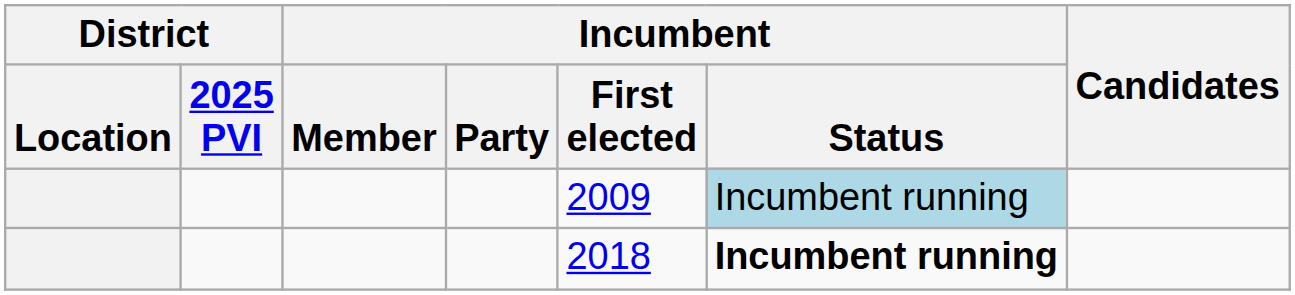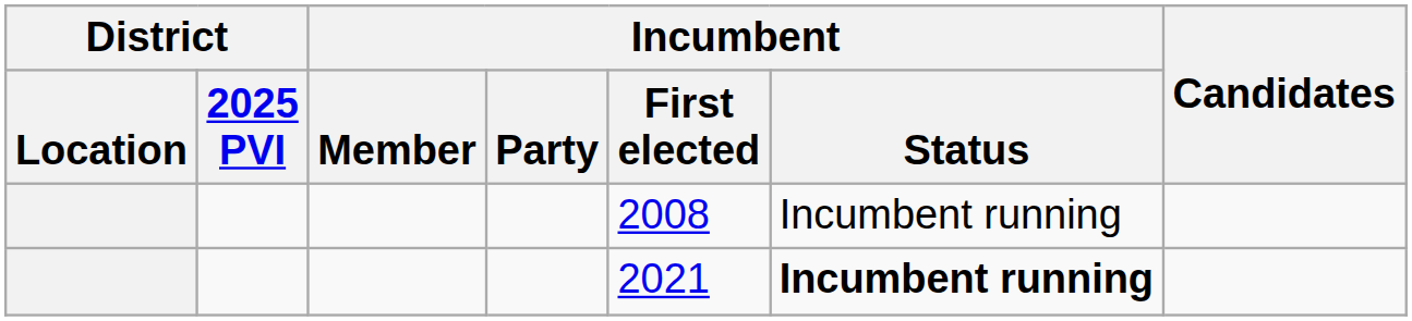row 3 | Incumbent / First elected: 2009 -> 2008
row 3 | Incumbent / Status: lightblue background -> no background
row 4 | Incumbent / First elected: 2018 -> 2021
